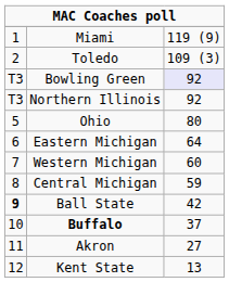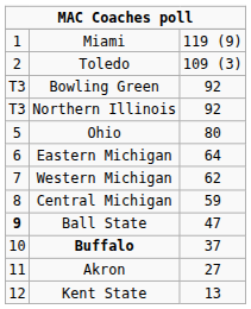Bowling Green | column 3: lavender background -> no background
Western Michigan | column 3: 60 -> 62
Ball State | column 3: 42 -> 47
